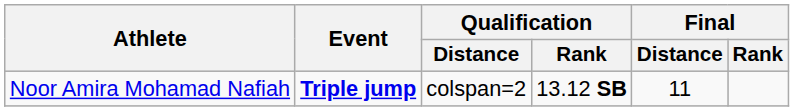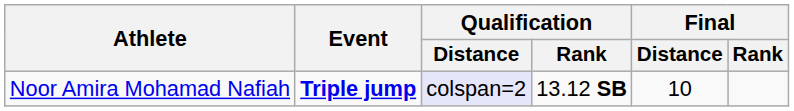Noor Amira Mohamad Nafiah | Qualification / Distance: no background -> lavender background
Noor Amira Mohamad Nafiah | Final / Distance: 11 -> 10
